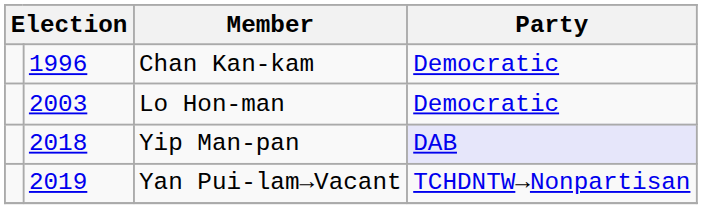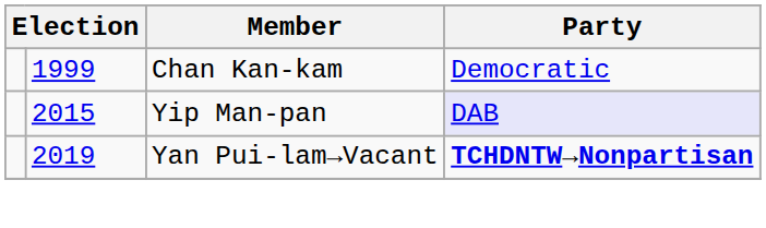Chan Kan-kam | column 2: 1996 -> 1999
- row: 2003 | Lo Hon-man | Democratic
Yip Man-pan | column 2: 2018 -> 2015
Yan Pui-lam→Vacant | Party: normal -> bold
